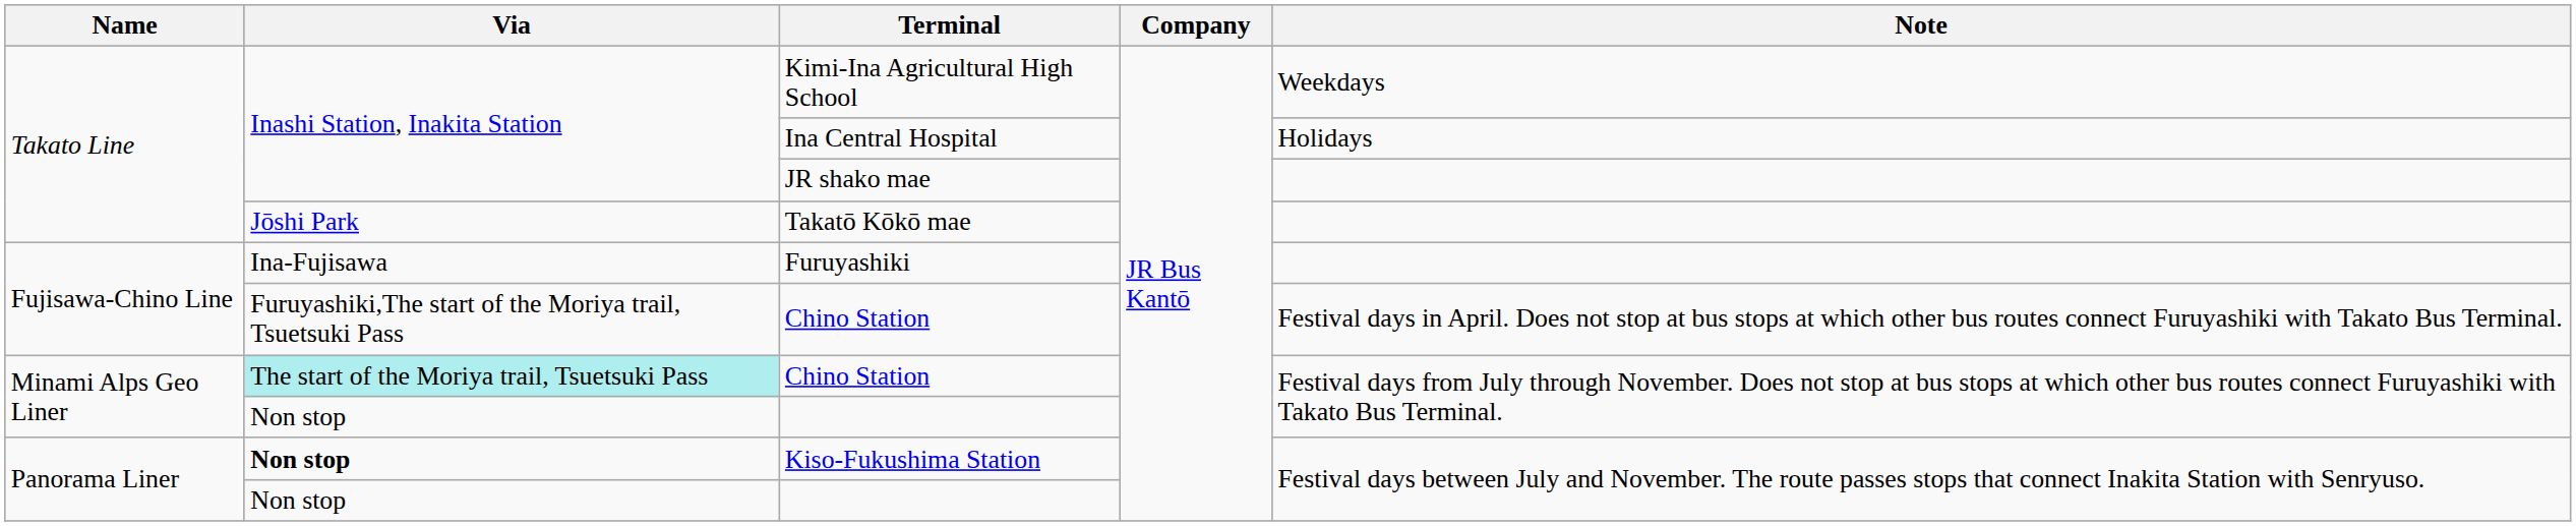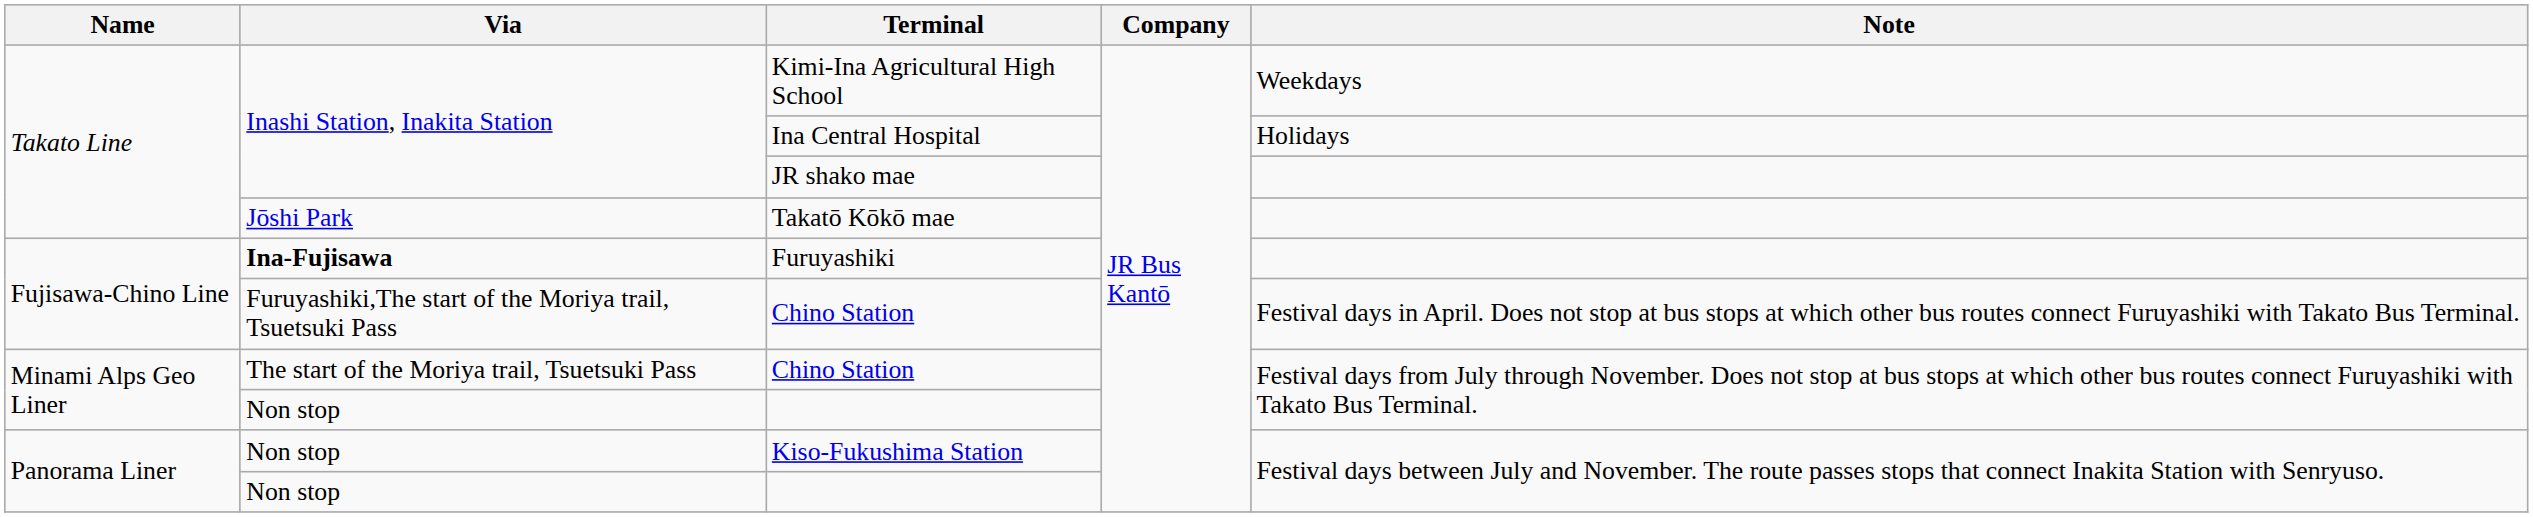Furuyashiki | Via: normal -> bold
Minami Alps Geo Liner / Chino Station | Via: paleturquoise background -> no background
Kiso-Fukushima Station | Via: bold -> normal
